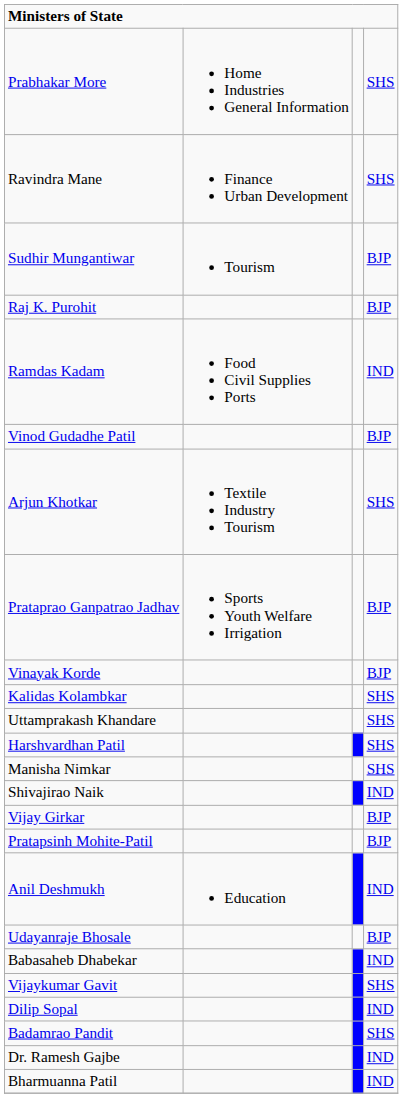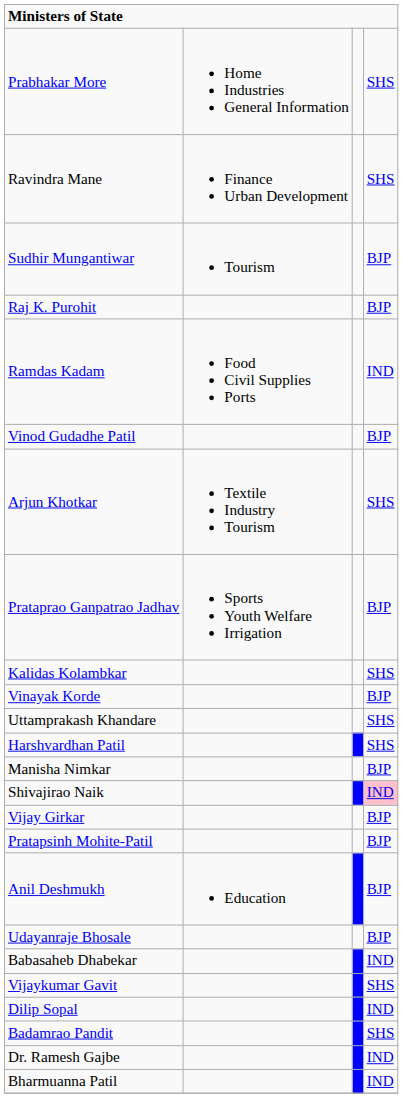rows swapped: Vinayak Korde <-> Kalidas Kolambkar
Manisha Nimkar | column 4: SHS -> BJP
Shivajirao Naik | column 4: no background -> pink background
Anil Deshmukh | column 4: IND -> BJP
